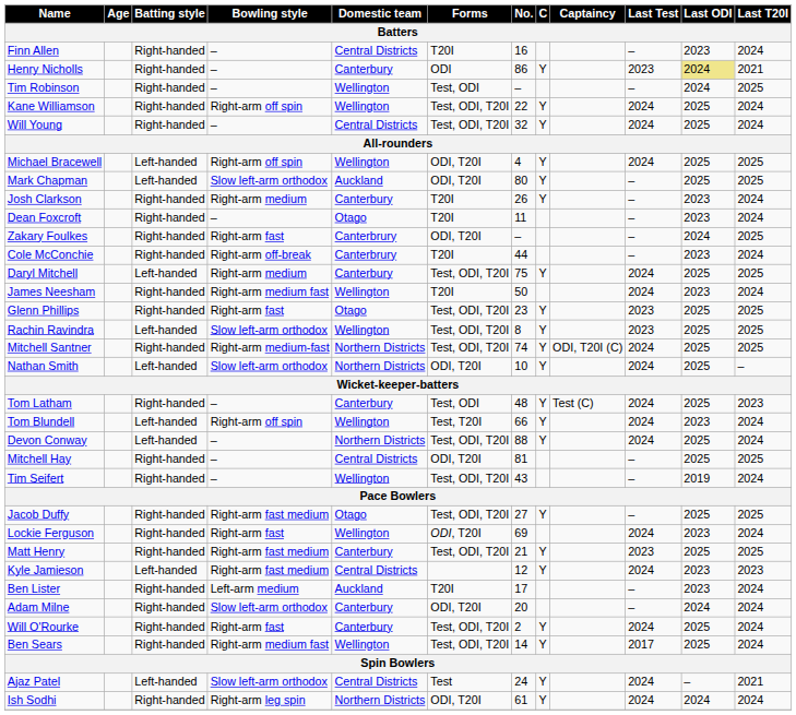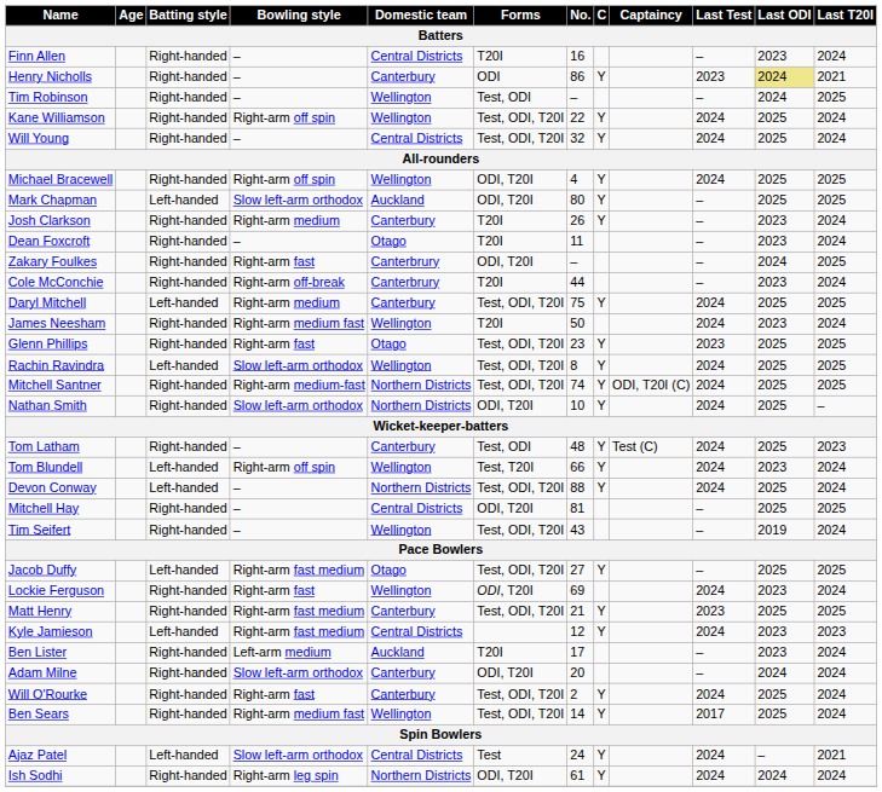Michael Bracewell | Batting style: Left-handed -> Right-handed
Rachin Ravindra | Last Test: 2023 -> 2024
Nathan Smith | Batting style: Left-handed -> Right-handed
Jacob Duffy | Batting style: Right-handed -> Left-handed
